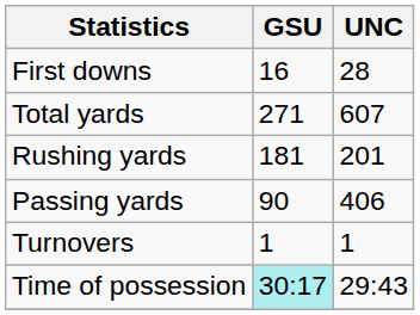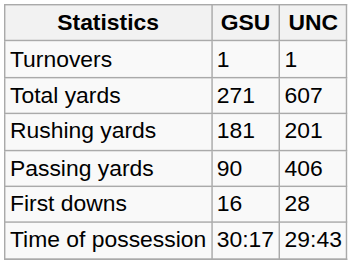rows swapped: First downs <-> Turnovers
Time of possession | GSU: paleturquoise background -> no background
